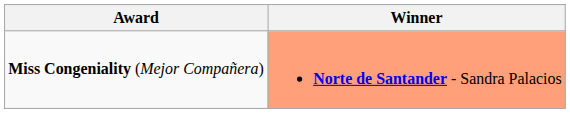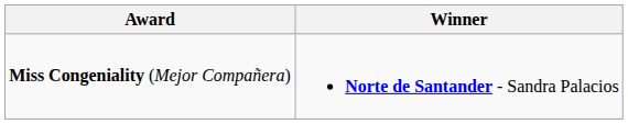Miss Congeniality (Mejor Compañera) | Winner: lightsalmon background -> no background
